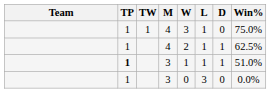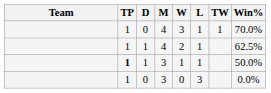columns swapped: TW <-> D
row 2 | Win%: 75.0% -> 70.0%
row 4 | Win%: 51.0% -> 50.0%
